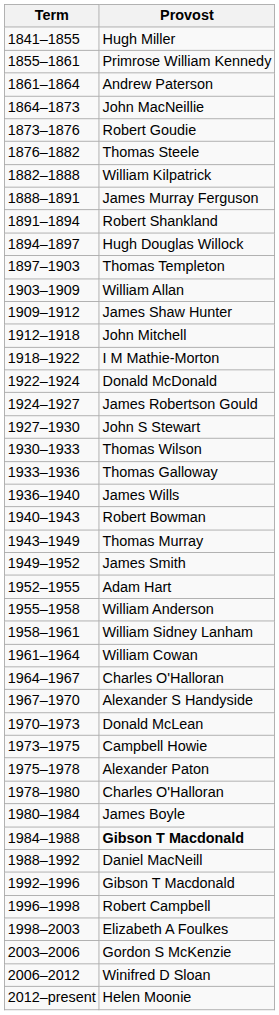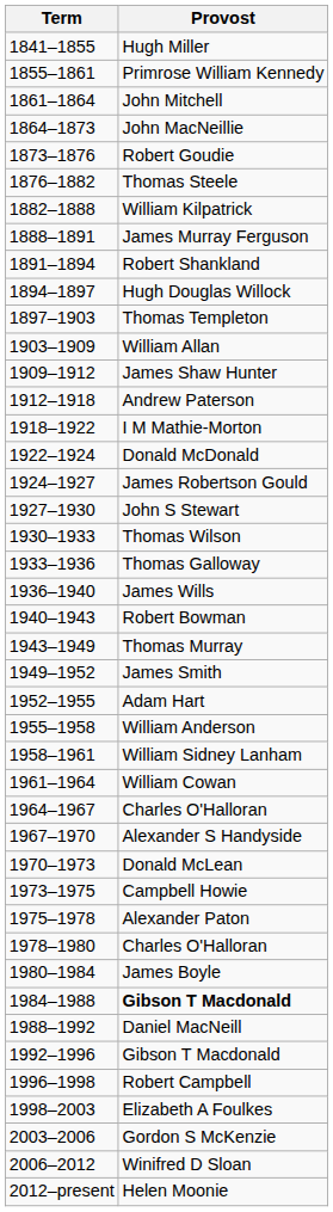row 4 | Provost: Andrew Paterson -> John Mitchell
row 15 | Provost: John Mitchell -> Andrew Paterson
